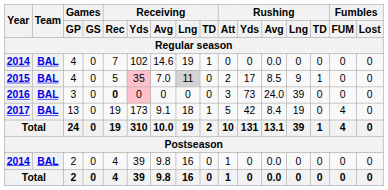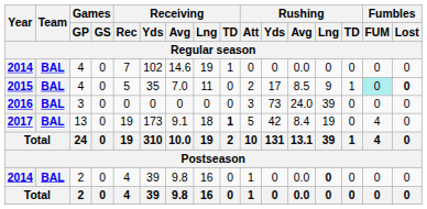2015 | Receiving / Yds: pink background -> no background
2015 | Receiving / Lng: lightgrey background -> no background
2015 | Fumbles / FUM: no background -> paleturquoise background
2015 | Fumbles / Lost: normal -> bold
2016 | Receiving / Rec: bold -> normal
2016 | Receiving / Yds: pink background -> no background
2017 | Receiving / TD: normal -> bold
2014 / 2 | Rushing / Lng: normal -> bold
